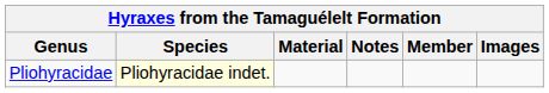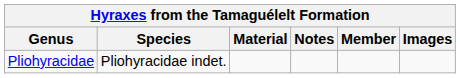Pliohyracidae | Species: lightyellow background -> no background
